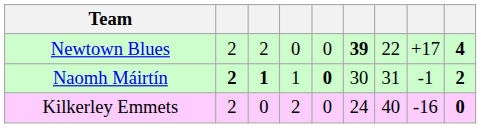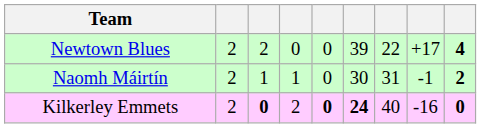Newtown Blues | column 6: bold -> normal
Naomh Máirtín | column 2: bold -> normal
Naomh Máirtín | column 3: bold -> normal
Naomh Máirtín | column 5: bold -> normal
Kilkerley Emmets | column 3: normal -> bold
Kilkerley Emmets | column 5: normal -> bold
Kilkerley Emmets | column 6: normal -> bold
